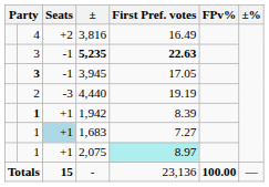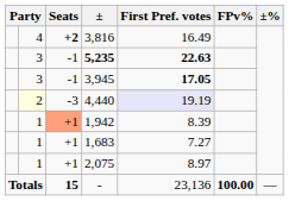3,816 | Seats: normal -> bold
3,945 | column 2: bold -> normal
3,945 | First Pref. votes: normal -> bold
4,440 | column 2: no background -> lightyellow background
4,440 | First Pref. votes: no background -> lavender background
1,942 | column 2: bold -> normal
1,942 | Seats: no background -> lightsalmon background
1,683 | Seats: lightblue background -> no background
2,075 | First Pref. votes: paleturquoise background -> no background
